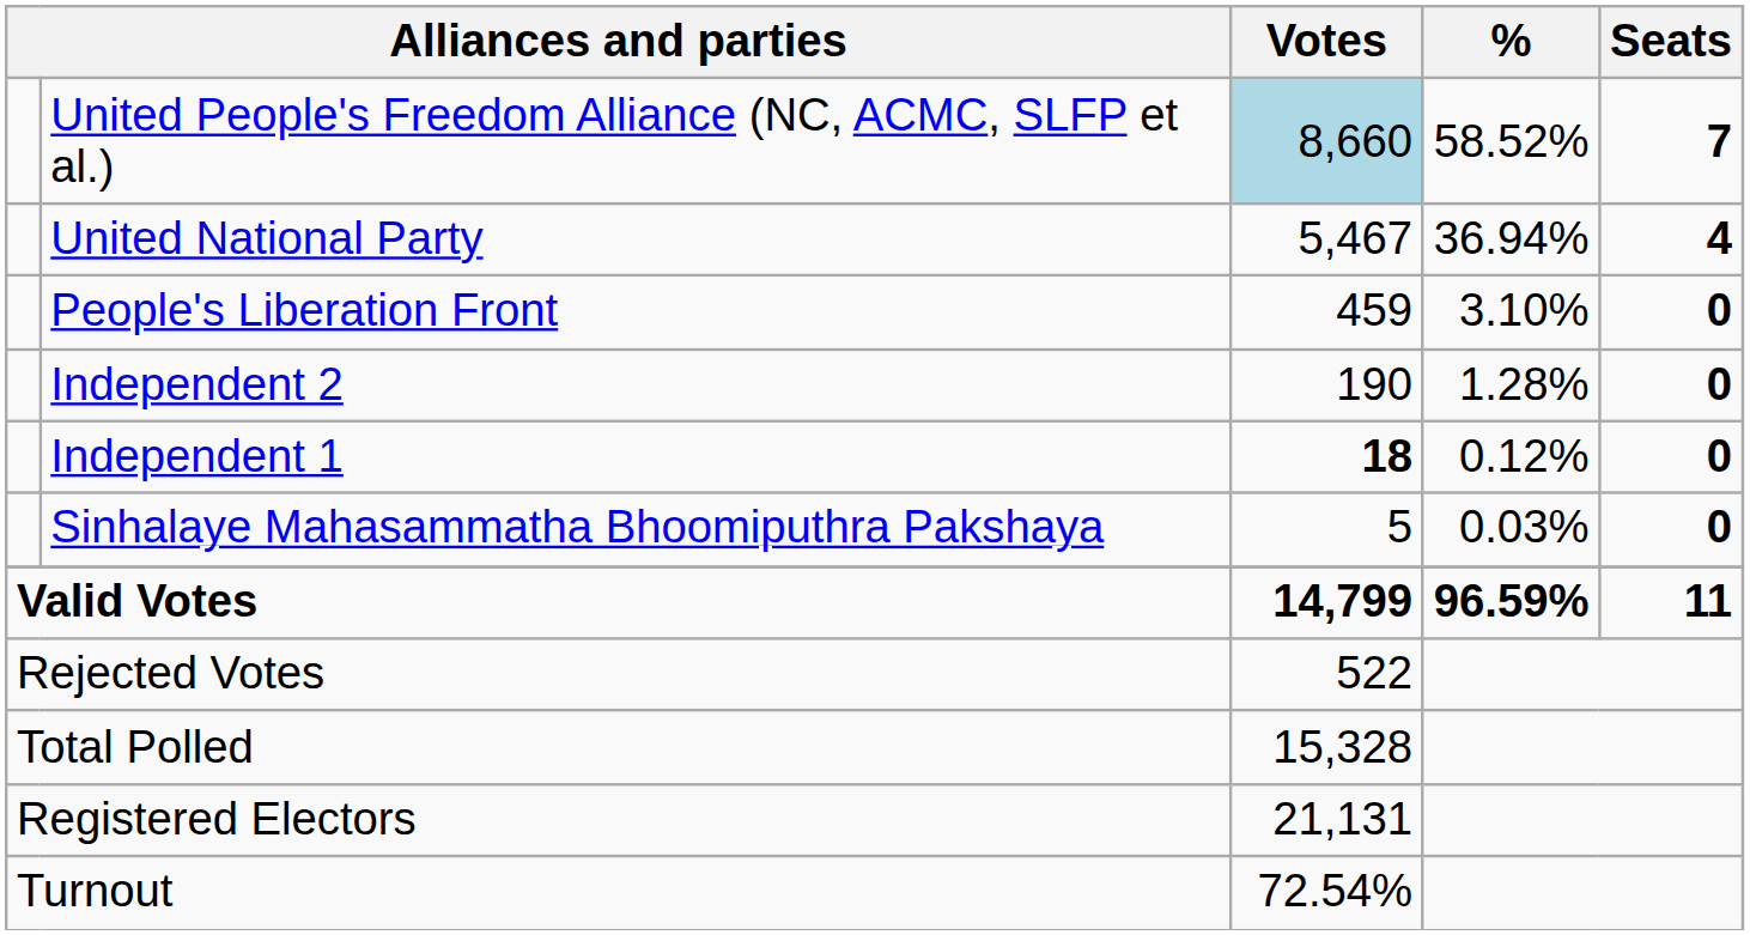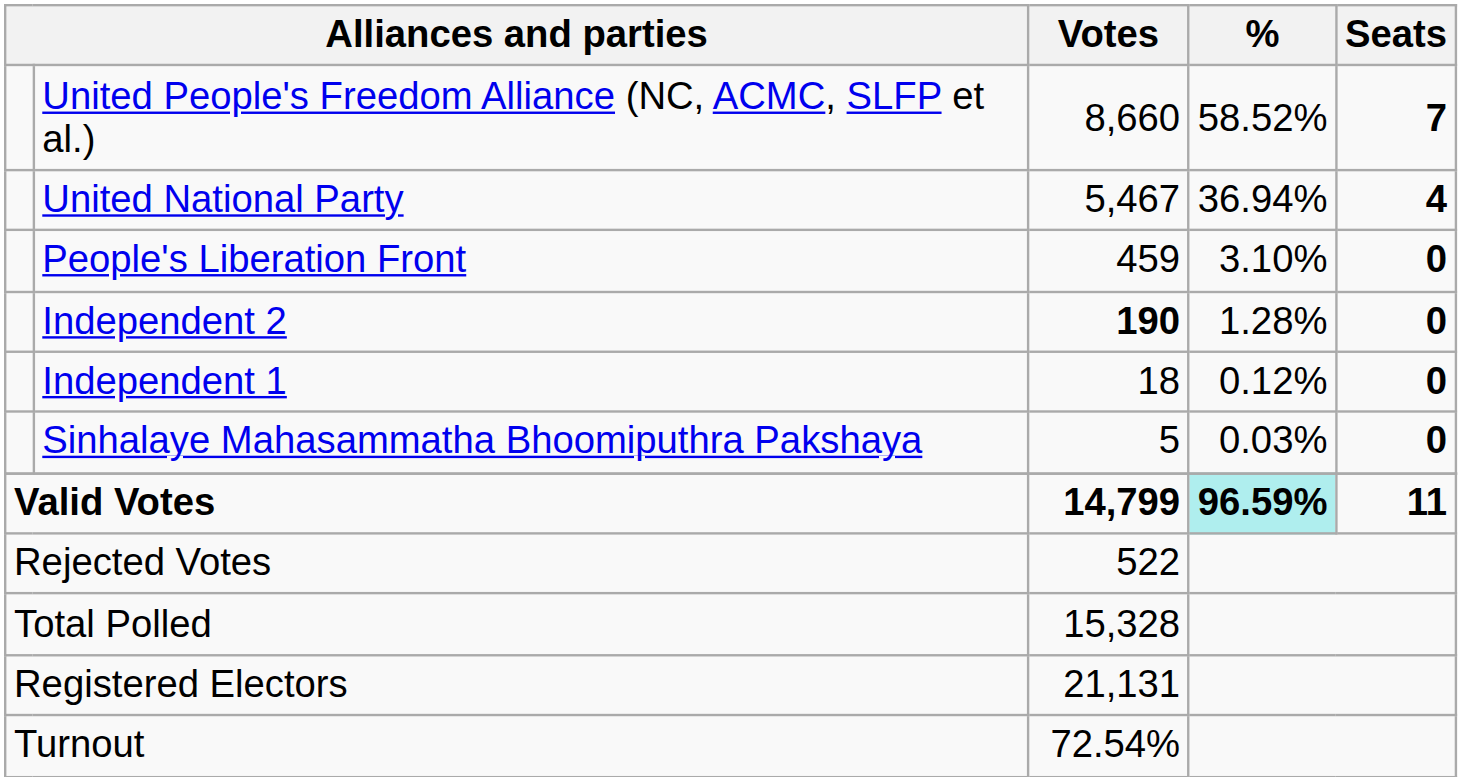United People's Freedom Alliance (NC, ACMC, SLFP et al.) | Votes: lightblue background -> no background
Independent 2 | Votes: normal -> bold
Independent 1 | Votes: bold -> normal
Valid Votes | %: no background -> paleturquoise background
